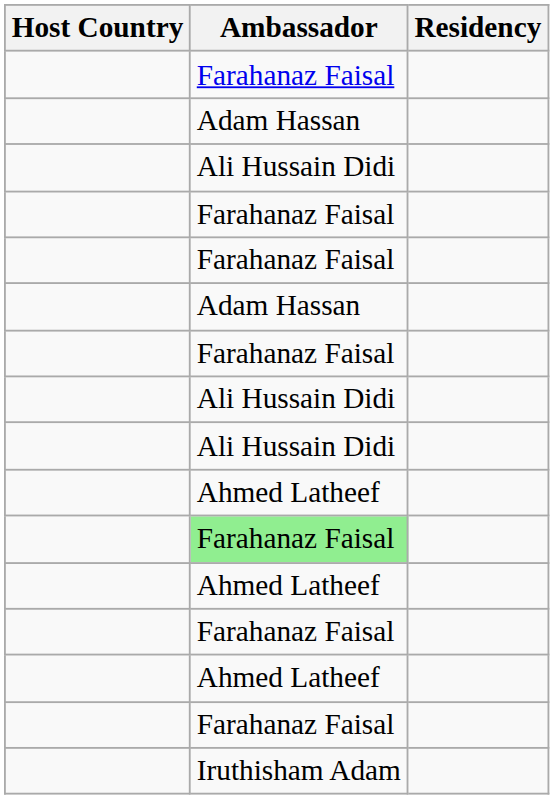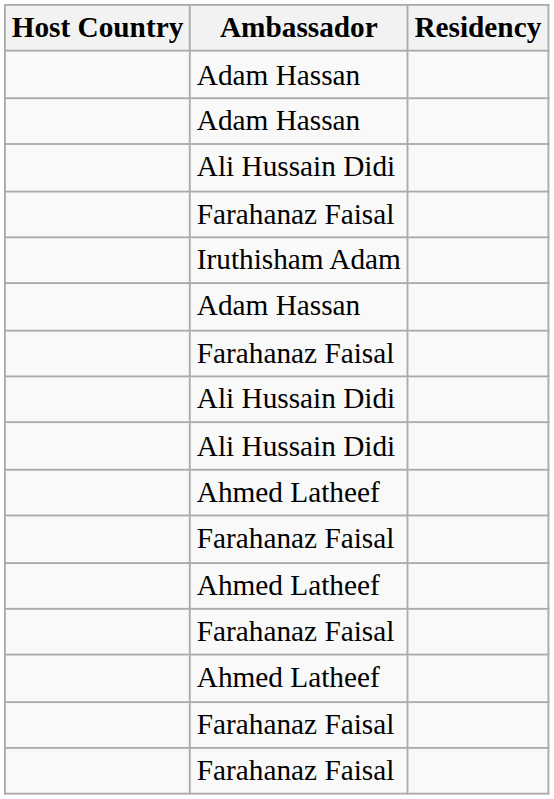row 2 | Ambassador: Farahanaz Faisal -> Adam Hassan
row 6 | Ambassador: Farahanaz Faisal -> Iruthisham Adam
row 12 | Ambassador: lightgreen background -> no background
row 17 | Ambassador: Iruthisham Adam -> Farahanaz Faisal
